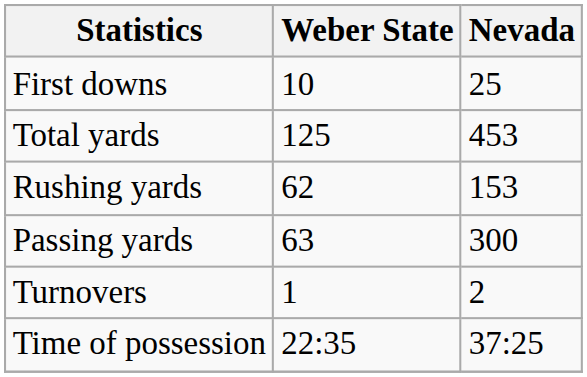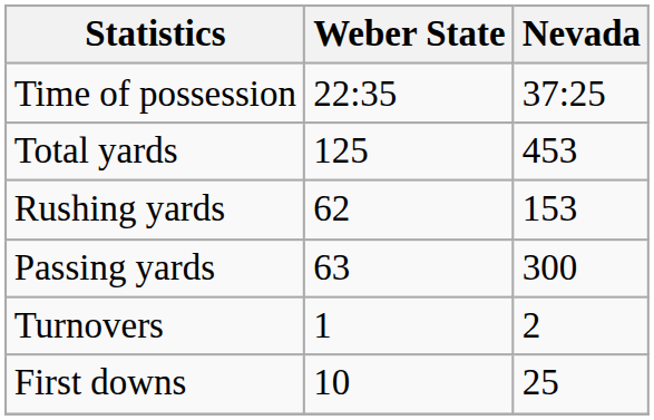rows swapped: First downs <-> Time of possession
